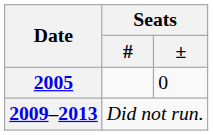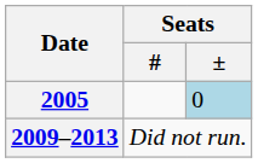2005 | Seats / ±: no background -> lightblue background
